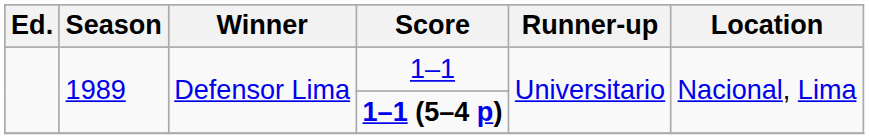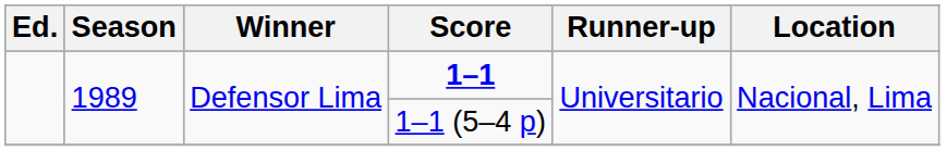1–1 | Score: normal -> bold
1–1 (5–4 p) | Score: bold -> normal
